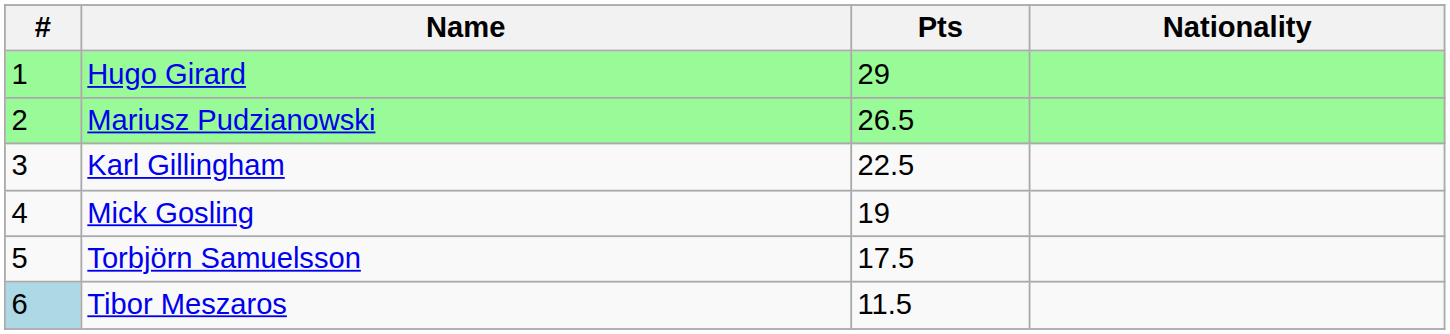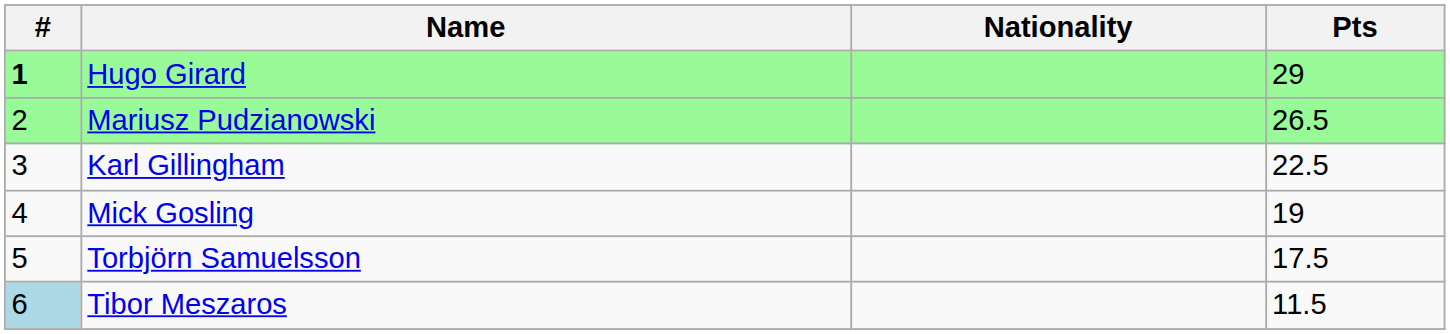columns swapped: Nationality <-> Pts
Hugo Girard | #: normal -> bold
